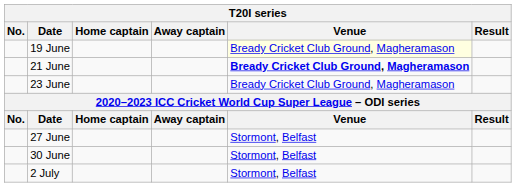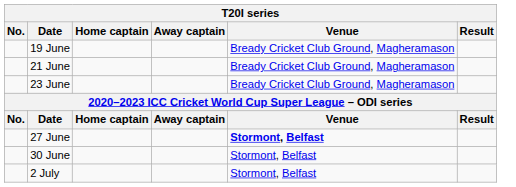19 June | Venue: lightyellow background -> no background
21 June | Venue: bold -> normal
27 June | Venue: normal -> bold
